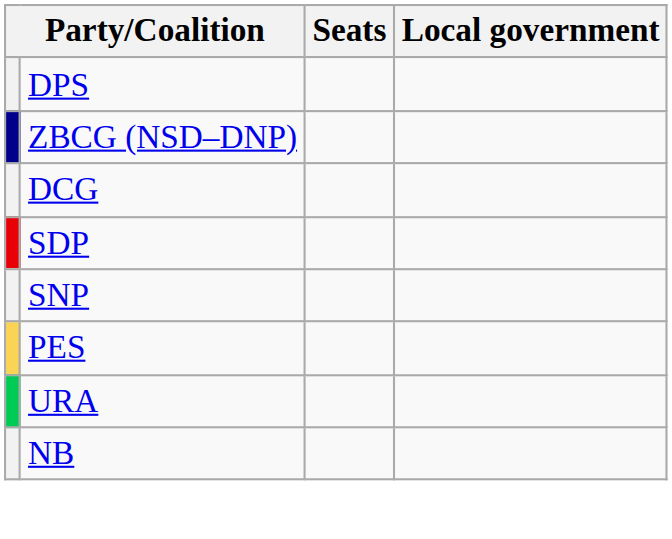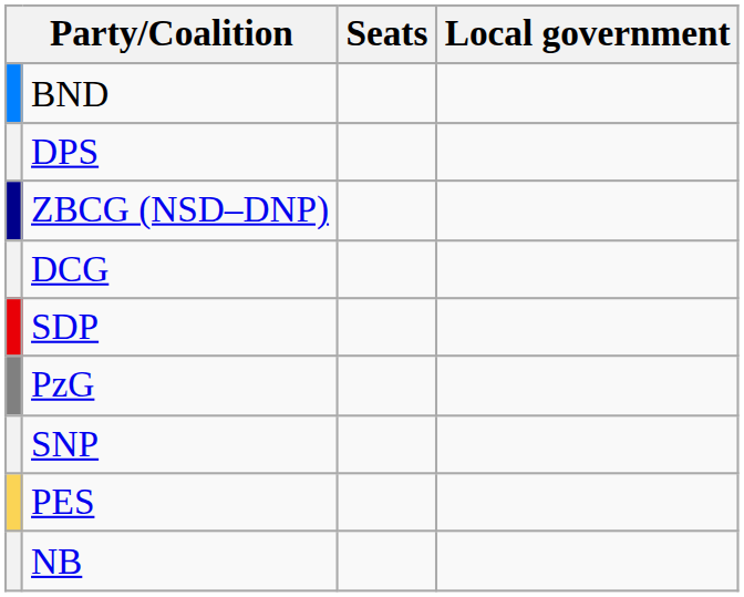+ row: BND
+ row: PzG
- row: URA
